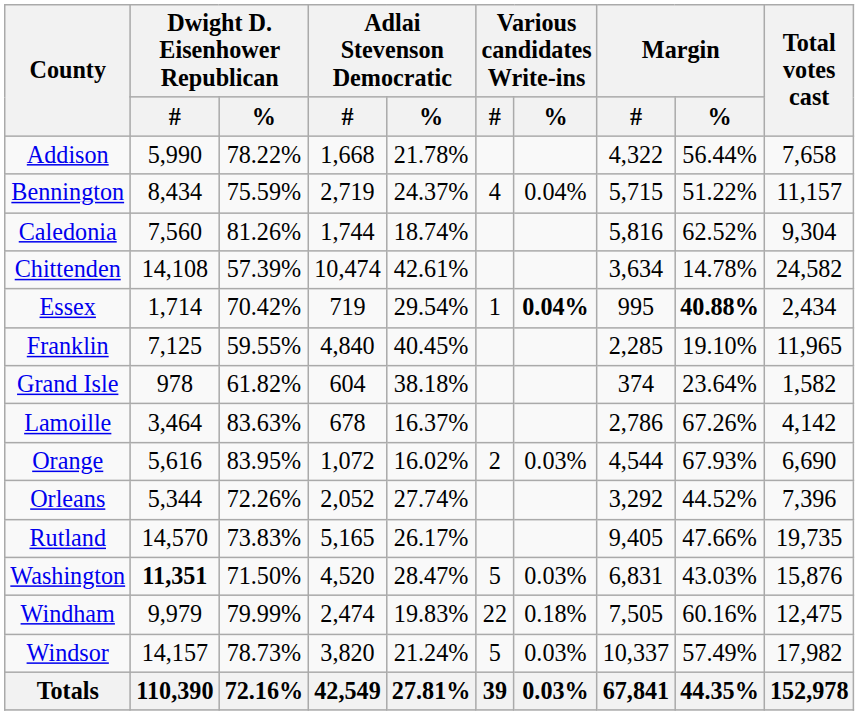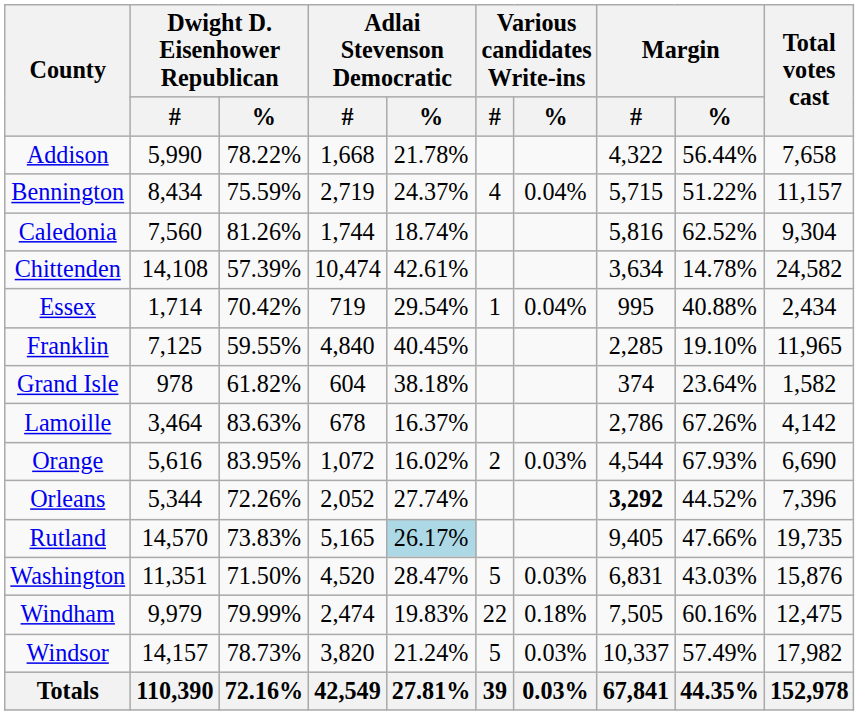Essex | Various candidates Write-ins / %: bold -> normal
Essex | Margin / %: bold -> normal
Orleans | Margin / #: normal -> bold
Rutland | Adlai Stevenson Democratic / %: no background -> lightblue background
Washington | Dwight D. Eisenhower Republican / #: bold -> normal
